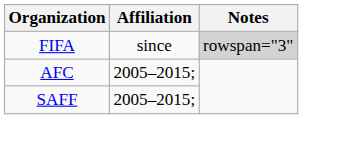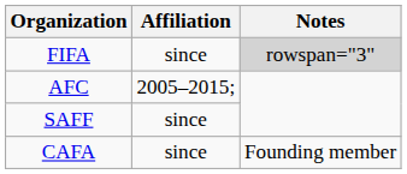SAFF | Affiliation: 2005–2015; -> since
+ row: CAFA | since | Founding member
